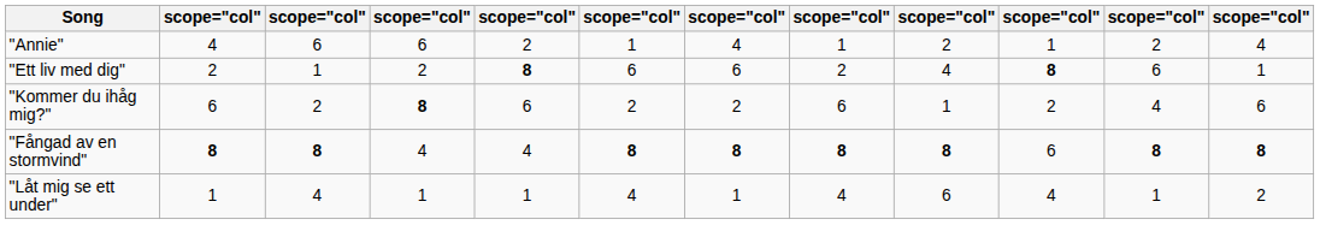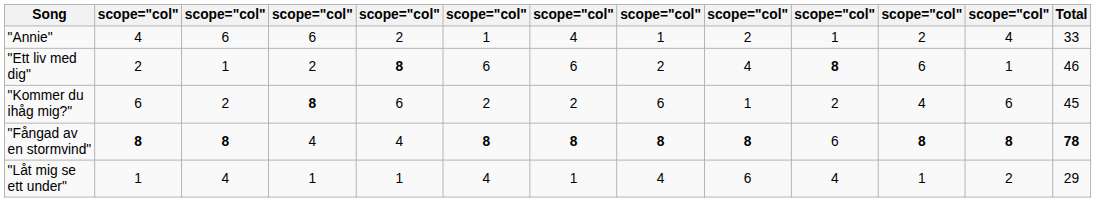+ column: Total | 33 | 46 | 45 | 78 | 29
